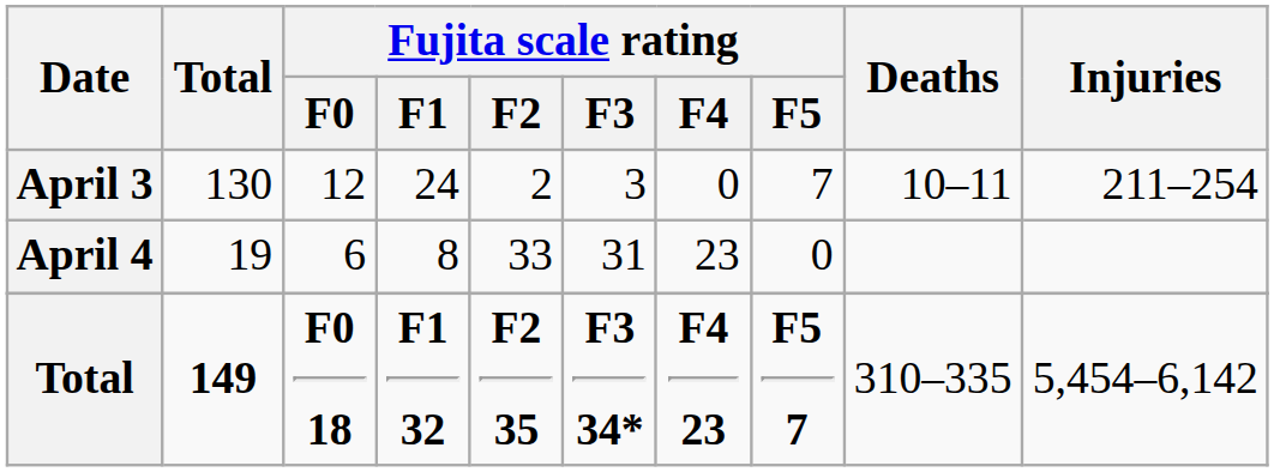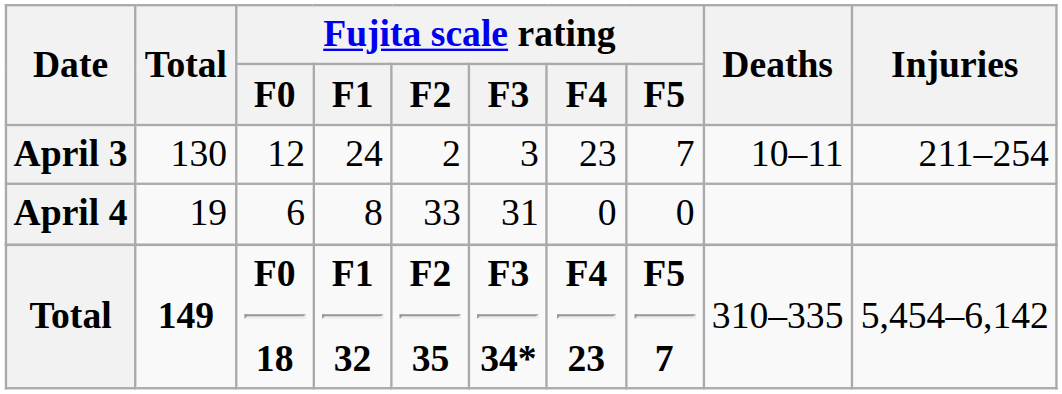April 3 | Fujita scale rating / F4: 0 -> 23
April 4 | Fujita scale rating / F4: 23 -> 0
